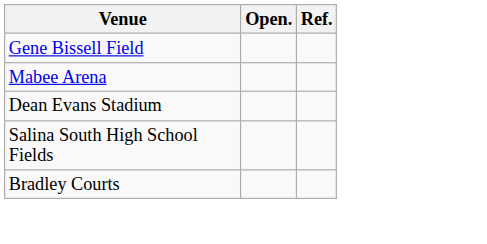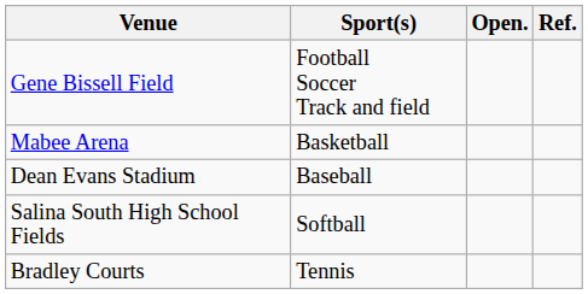+ column: Sport(s) | Football Soccer Track and field | Basketball | Baseball | Softball | Tennis
